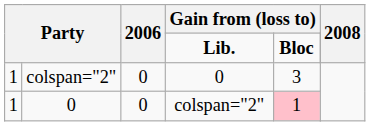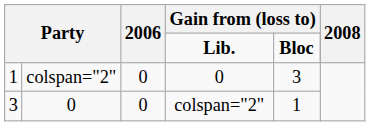row 4 | column 1: 1 -> 3
row 4 | column 5: pink background -> no background
